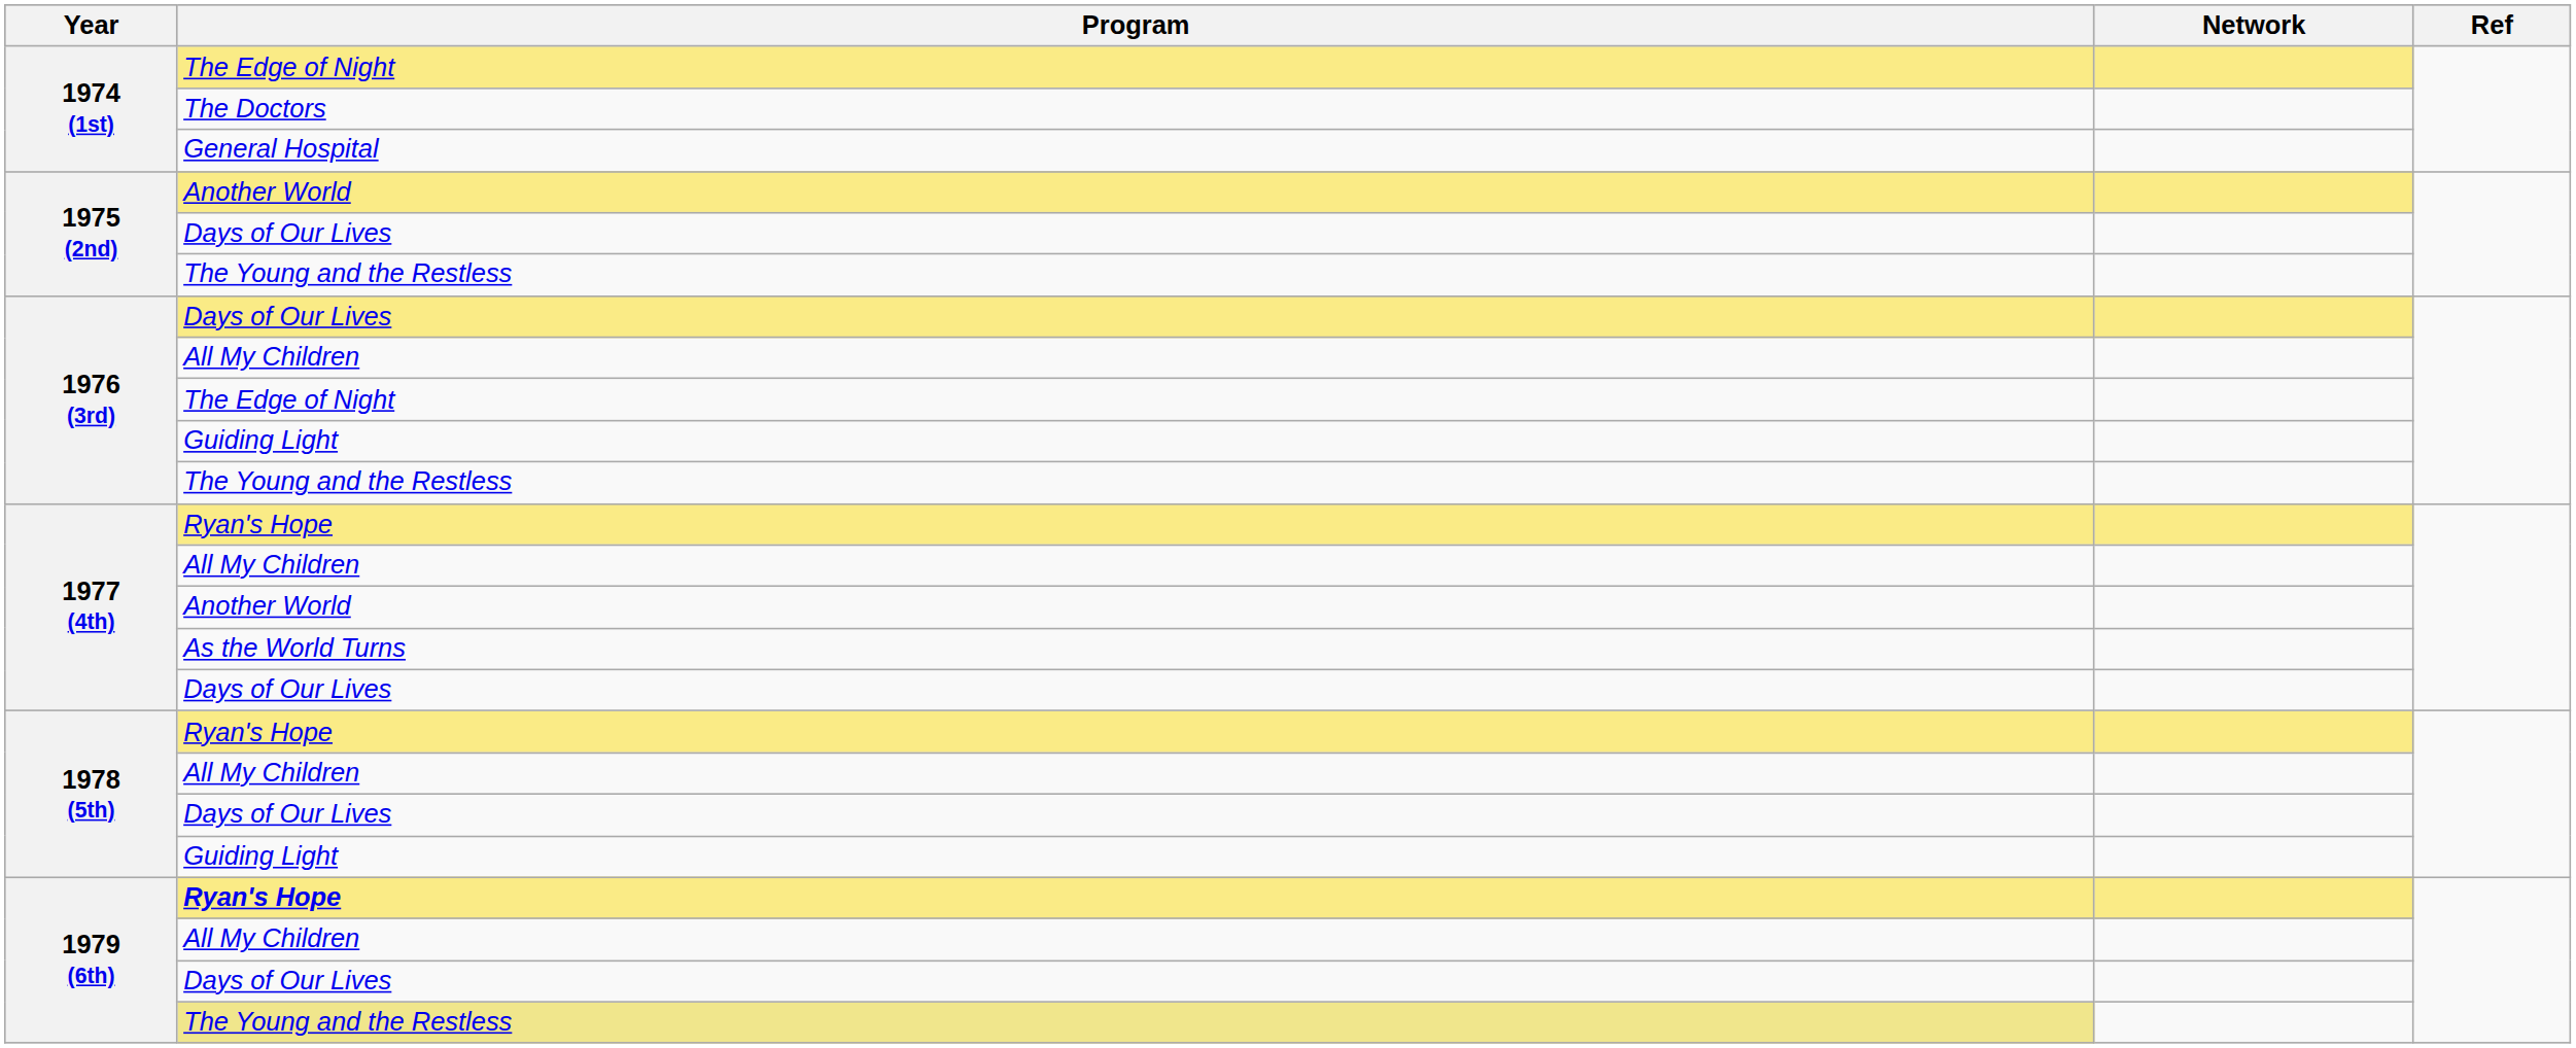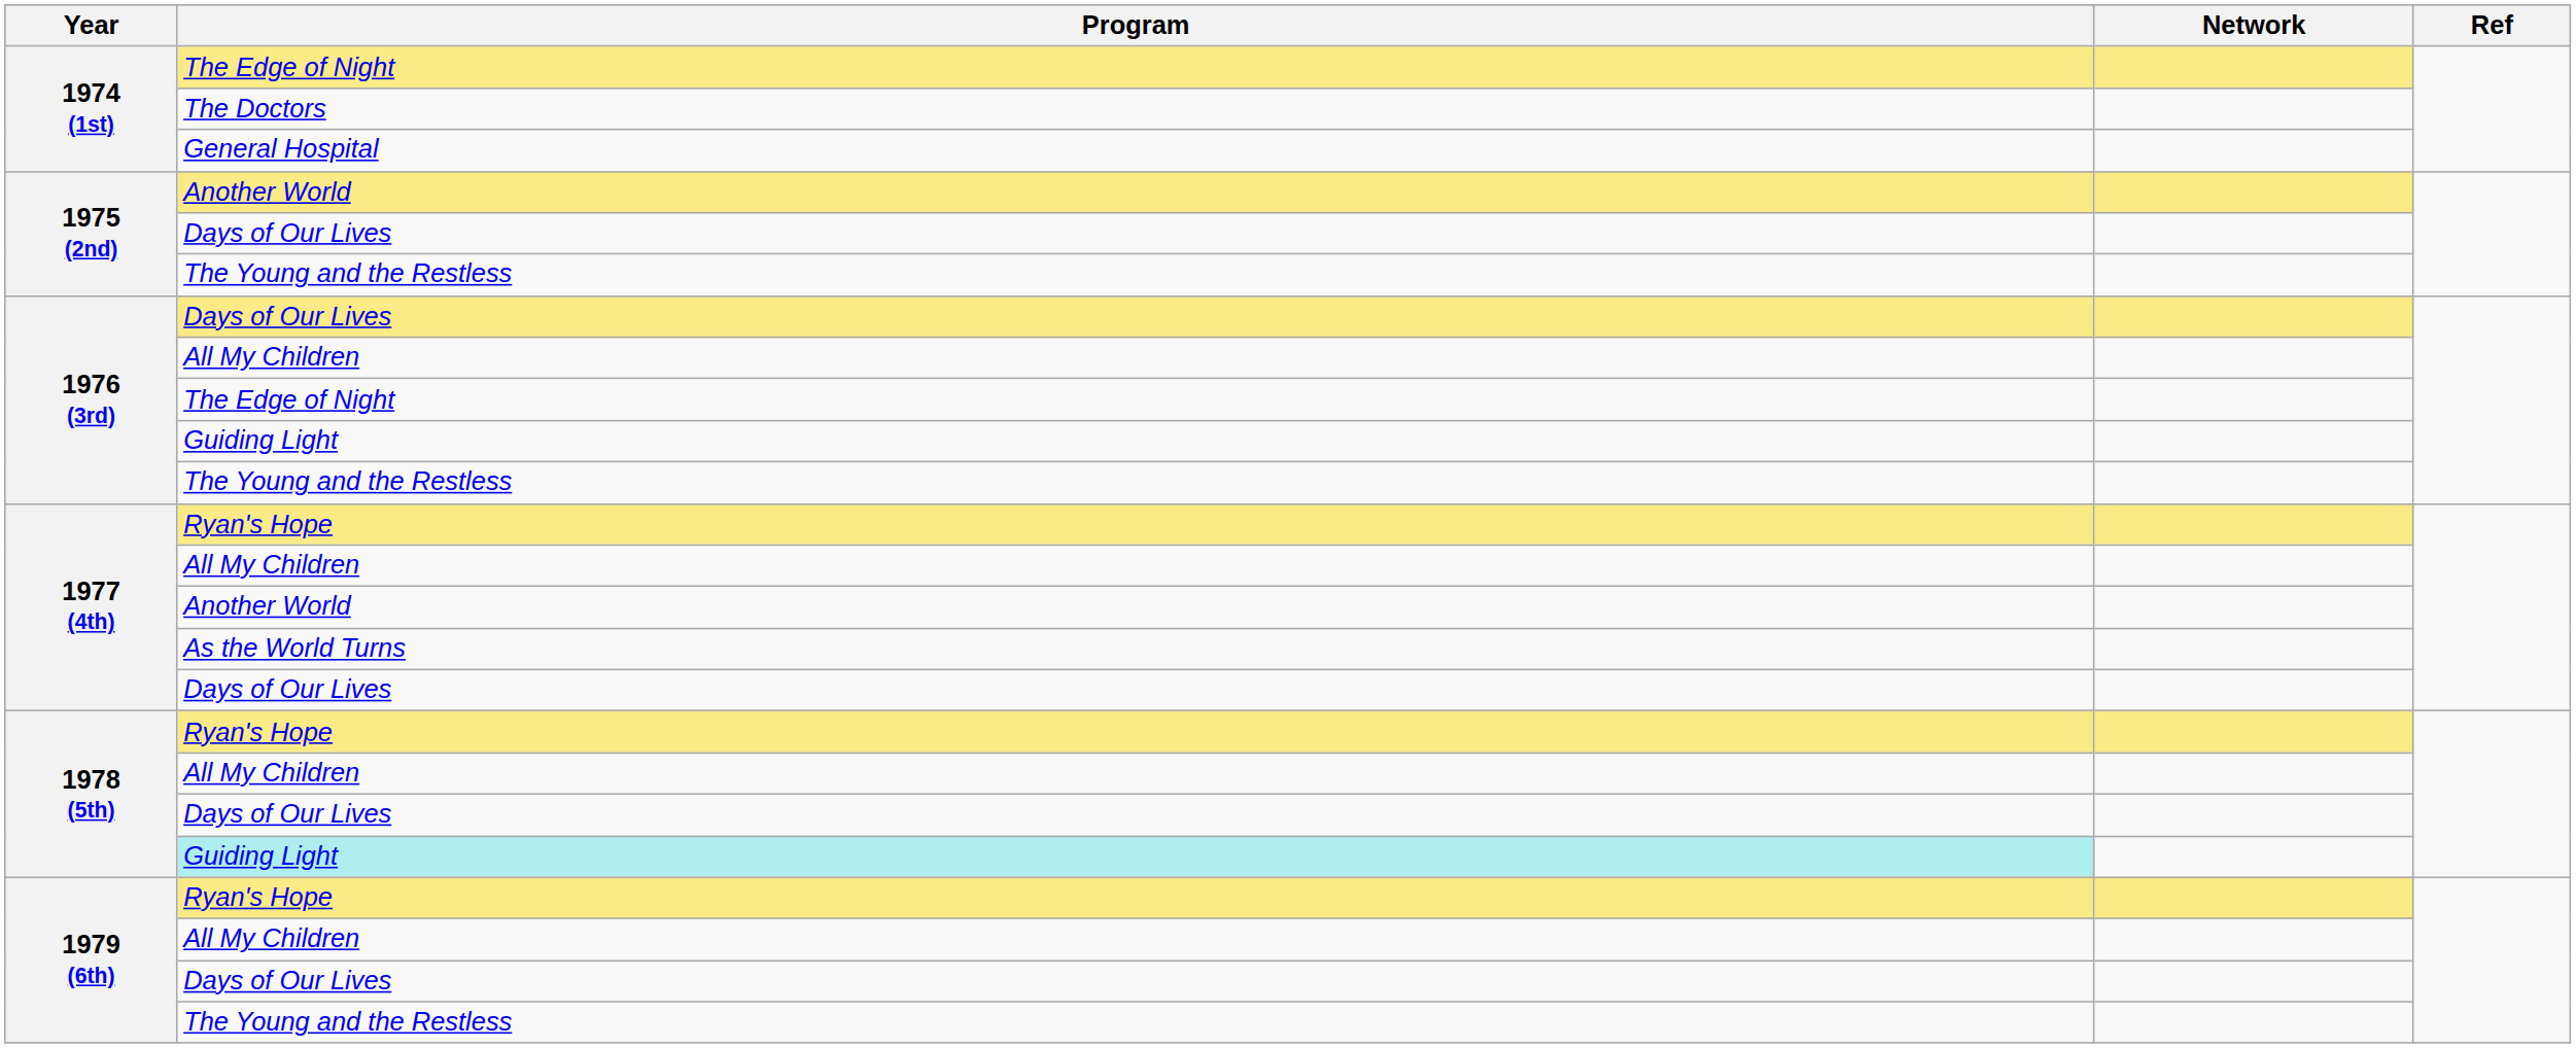1978 (5th) / Guiding Light | Program: no background -> paleturquoise background
1979 (6th) / Ryan's Hope | Program: bold -> normal
1979 (6th) / The Young and the Restless | Program: khaki background -> no background
